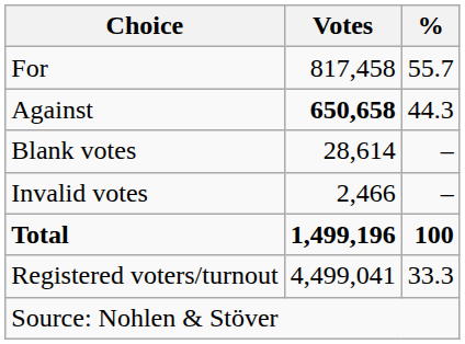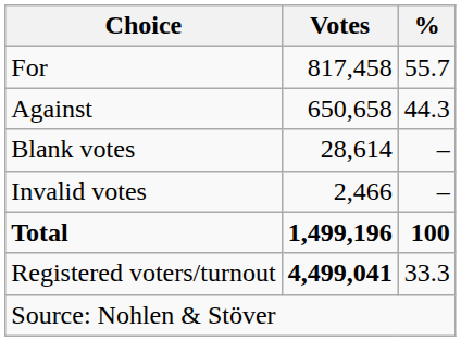Against | Votes: bold -> normal
Registered voters/turnout | Votes: normal -> bold
